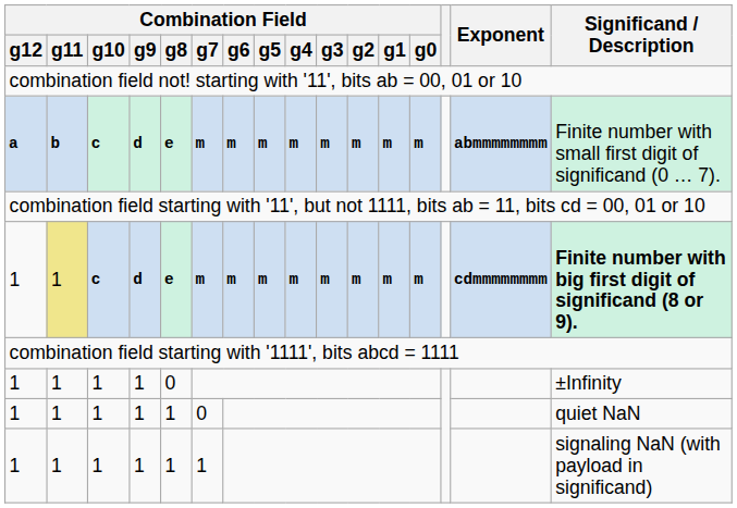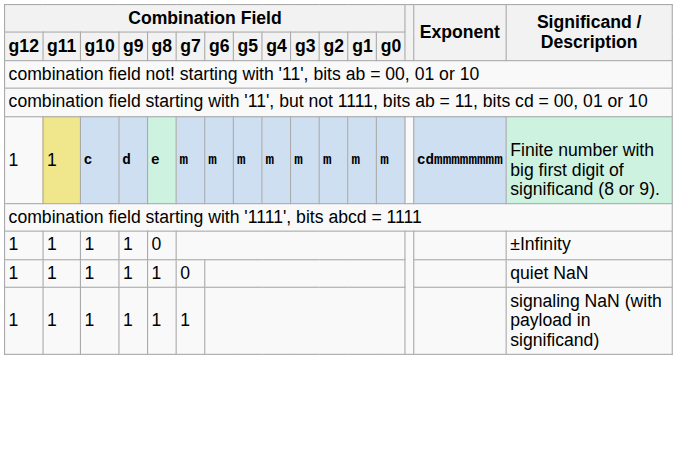- row: a | b | c | d | e | m | m | m | m | m | m | m | m | abmmmmmmmm | Finite number with small first digit of significand (0 … 7).
1 / c | Significand / Description: bold -> normal
